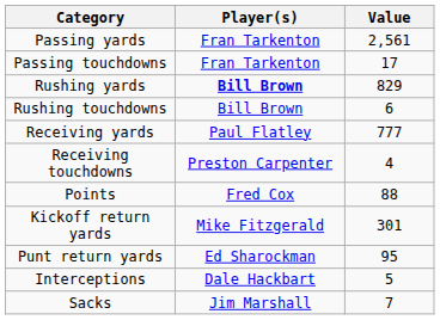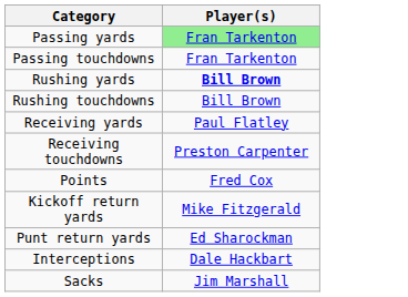- column: Value | 2,561 | 17 | 829 | 6 | 777 | 4 | 88 | 301 | 95 | 5 | 7
Passing yards | Player(s): no background -> lightgreen background
